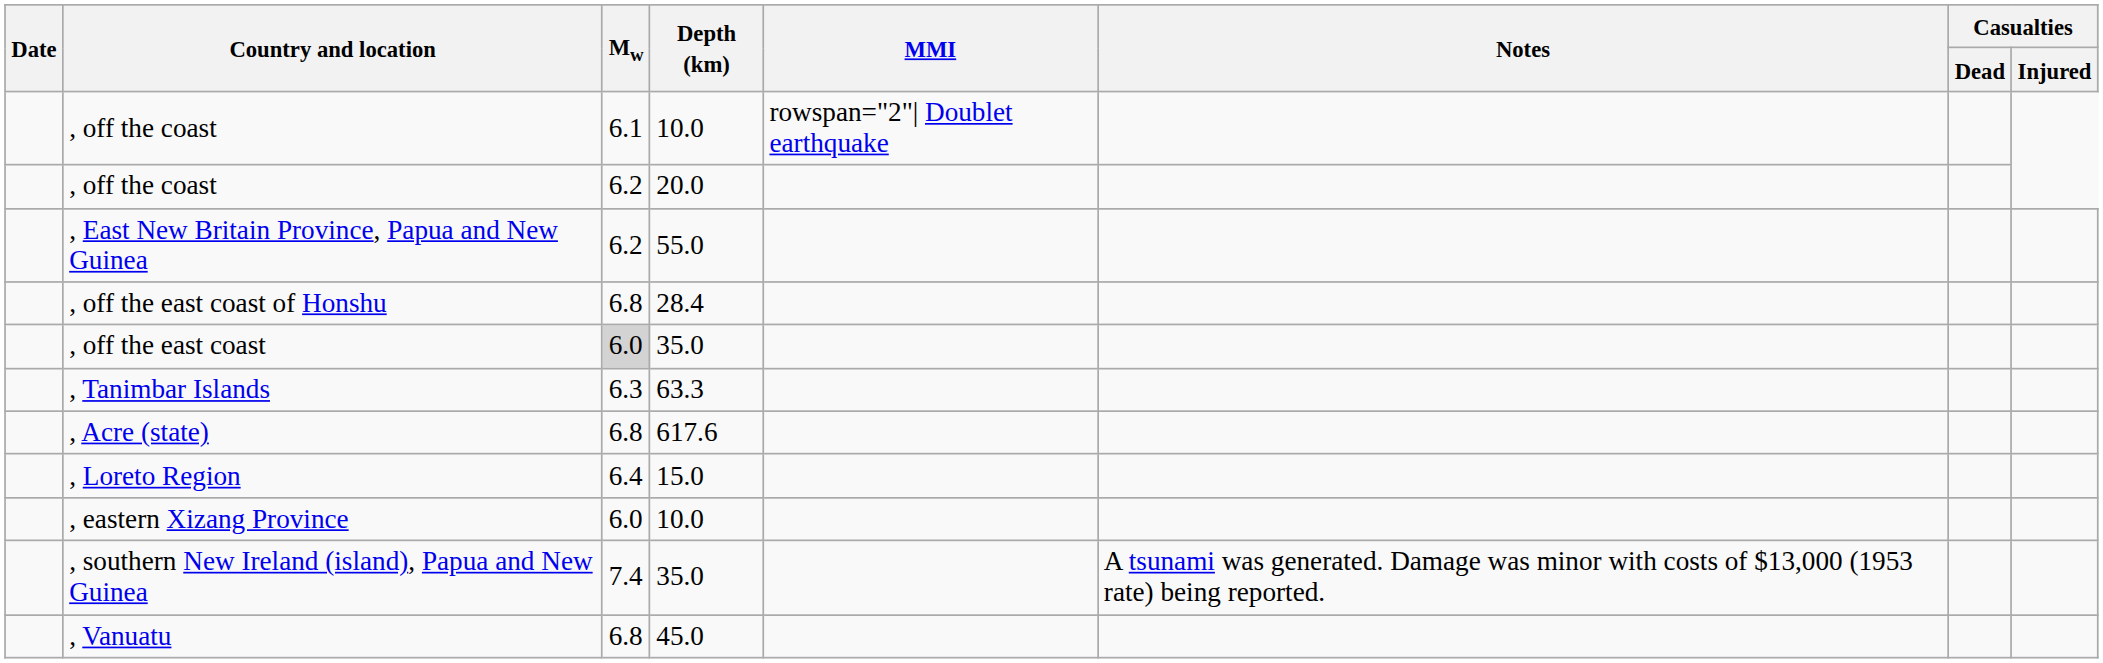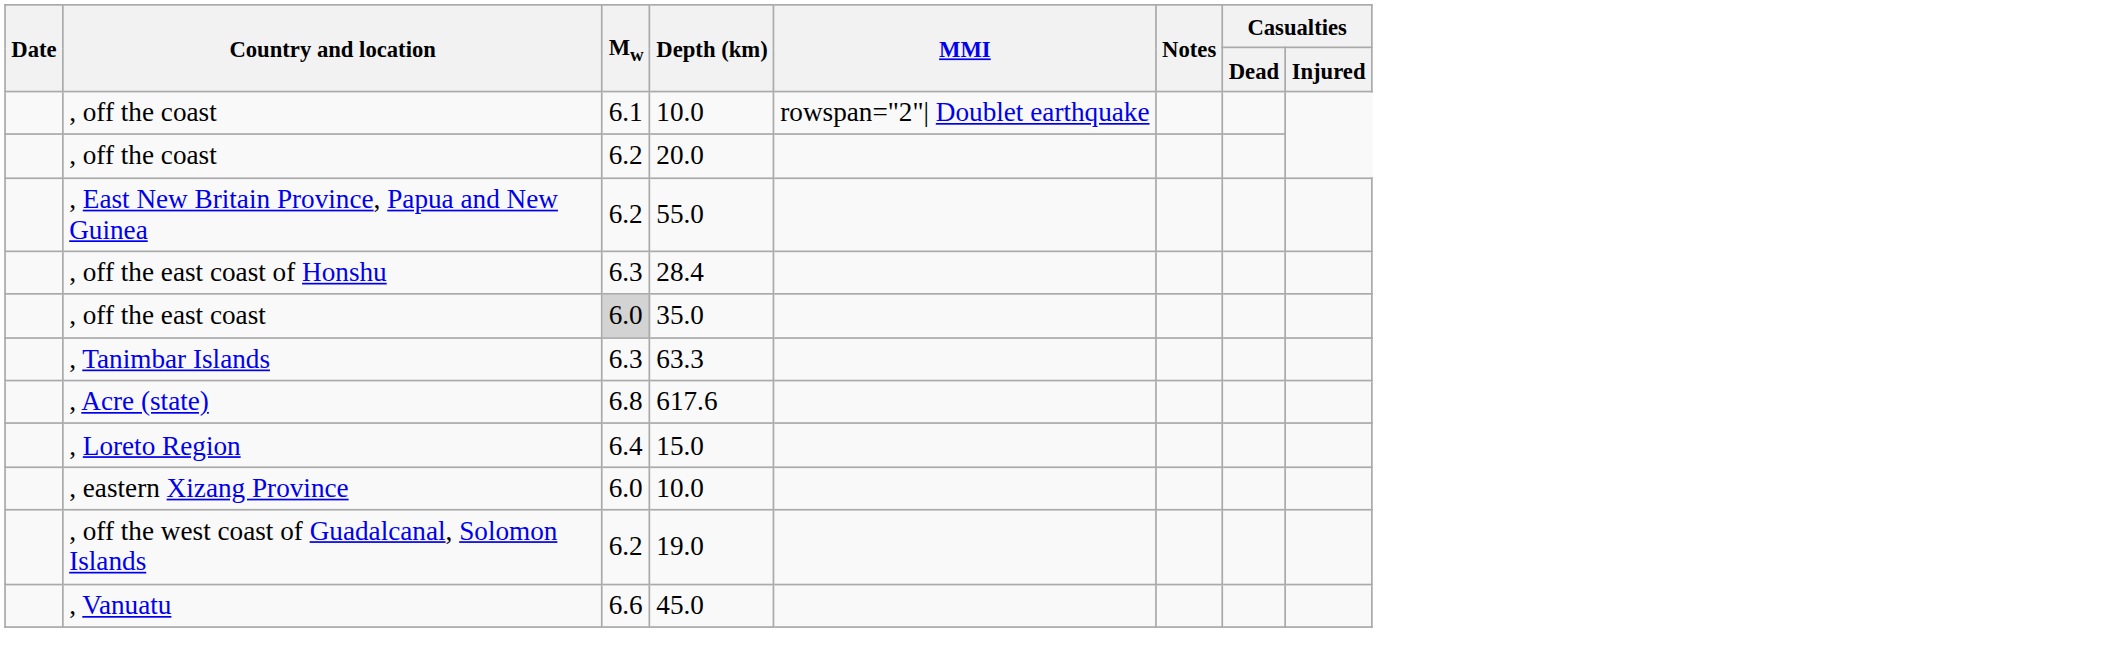, off the east coast of Honshu | Mw: 6.8 -> 6.3
- row: , southern New Ireland (island), Papua and New Guinea | 7.4 | 35.0 | A tsunami was generated. Damage was minor with costs of $13,000 (1953 rate) being reported.
+ row: , off the west coast of Guadalcanal, Solomon Islands | 6.2 | 19.0
, Vanuatu | Mw: 6.8 -> 6.6
